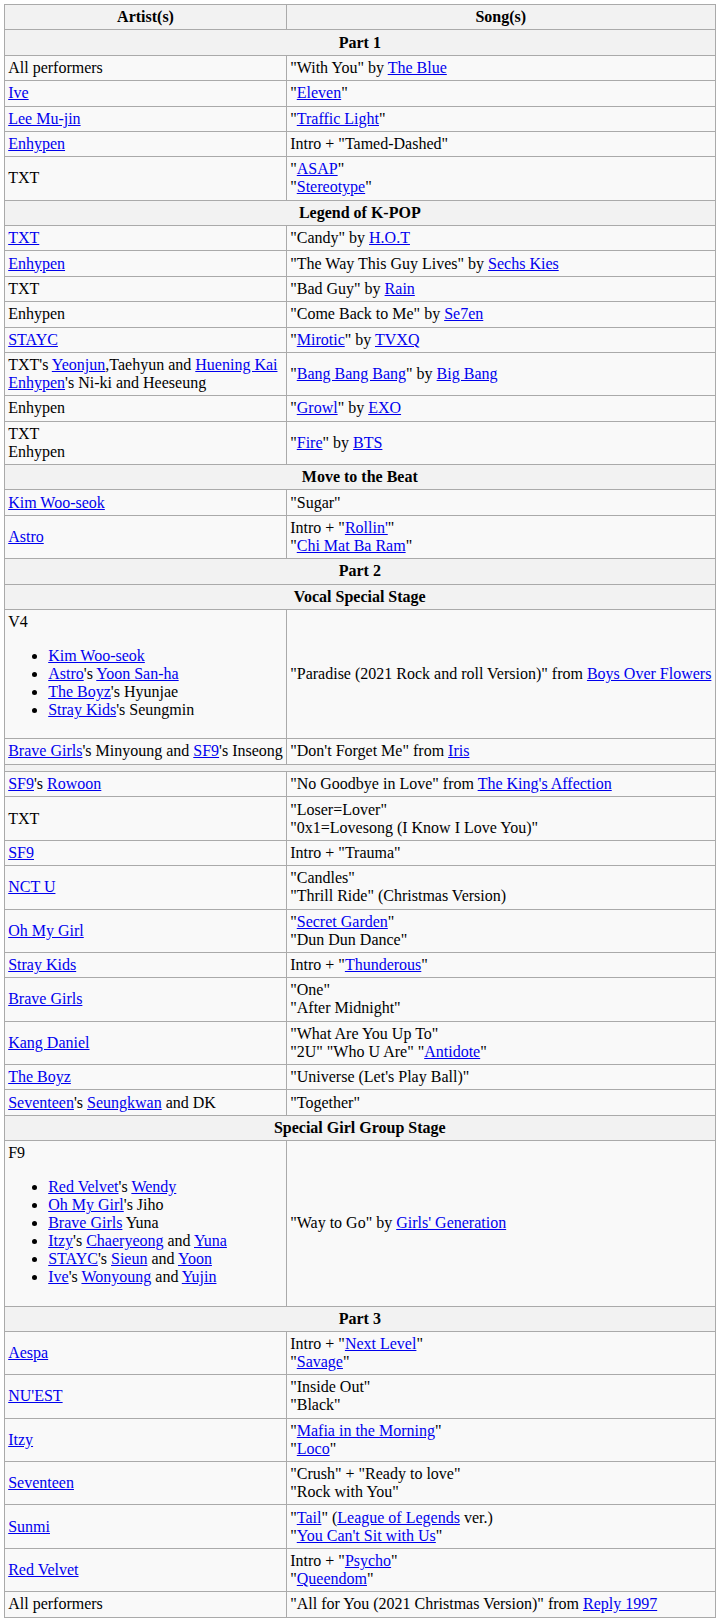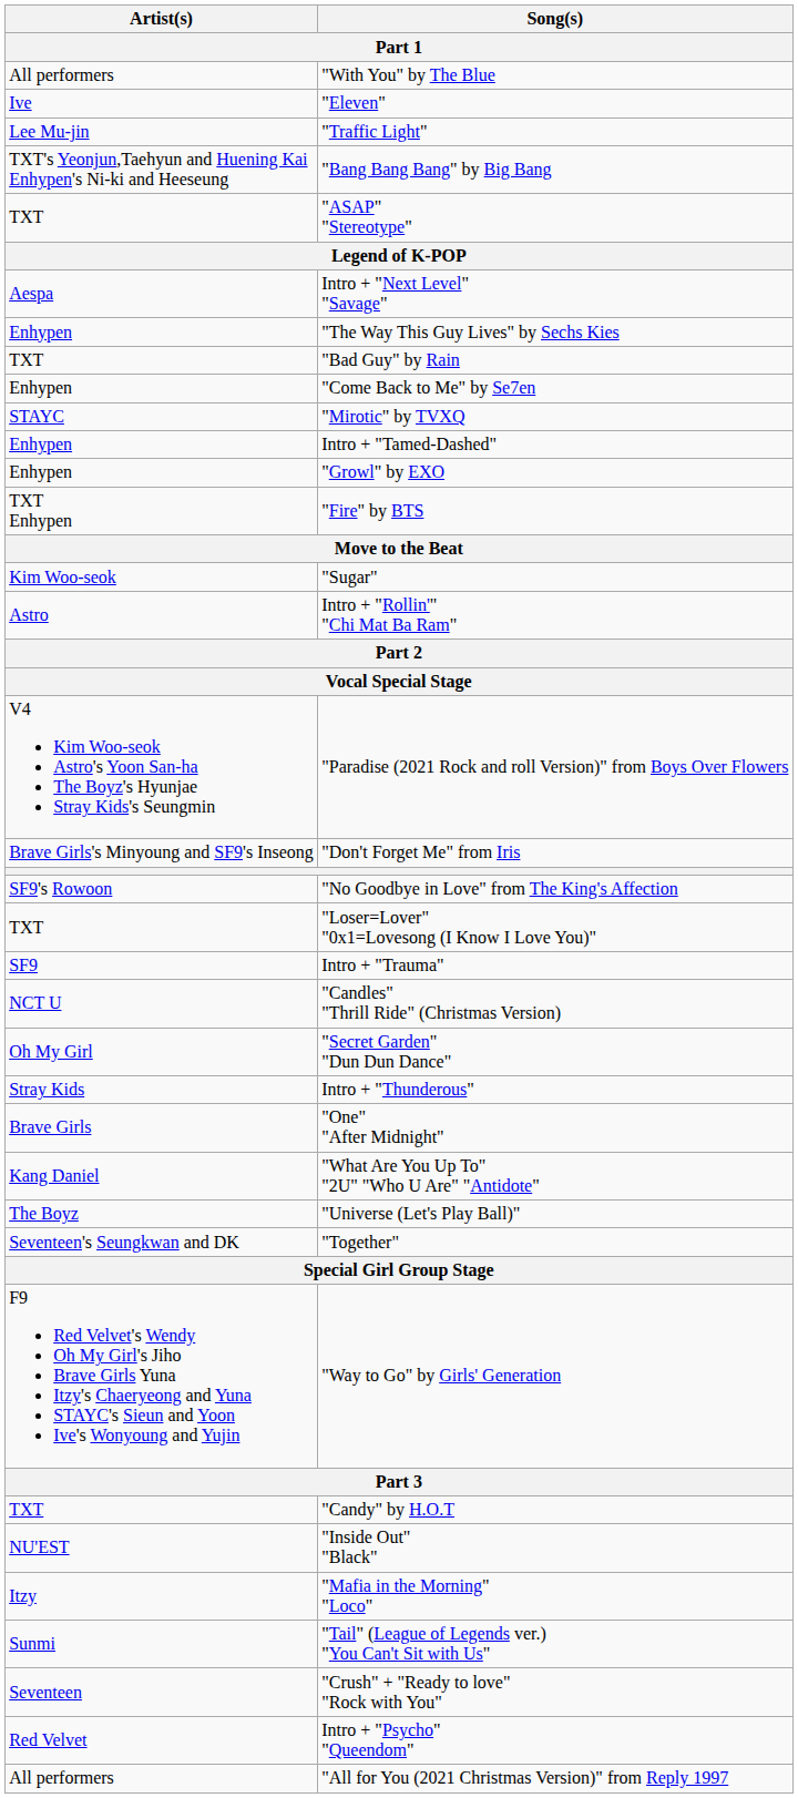rows swapped: Intro + "Tamed-Dashed" <-> "Bang Bang Bang" by Big Bang
rows swapped: "Candy" by H.O.T <-> Intro + "Next Level" "Savage"
rows swapped: "Tail" (League of Legends ver.) "You Can't Sit with Us" <-> "Crush" + "Ready to love" "Rock with You"
